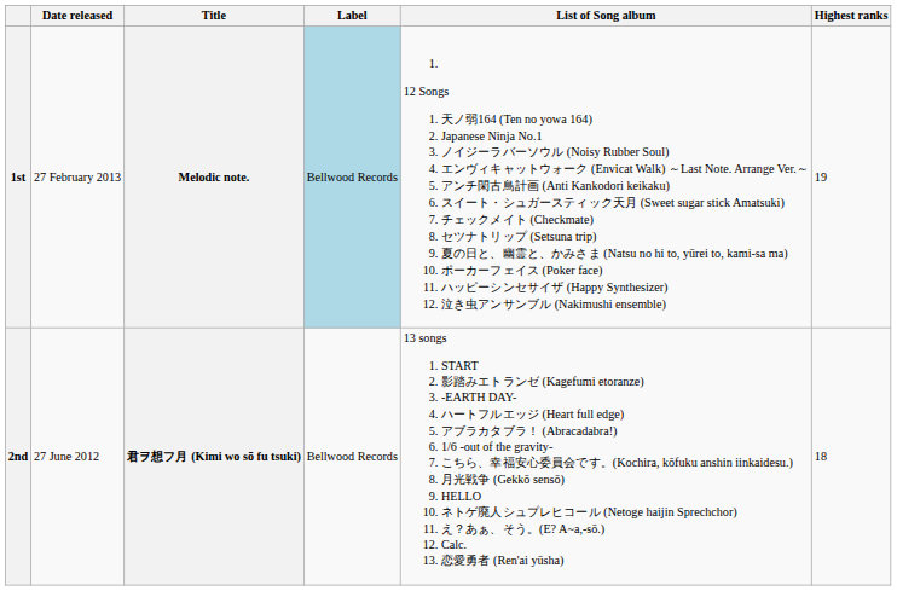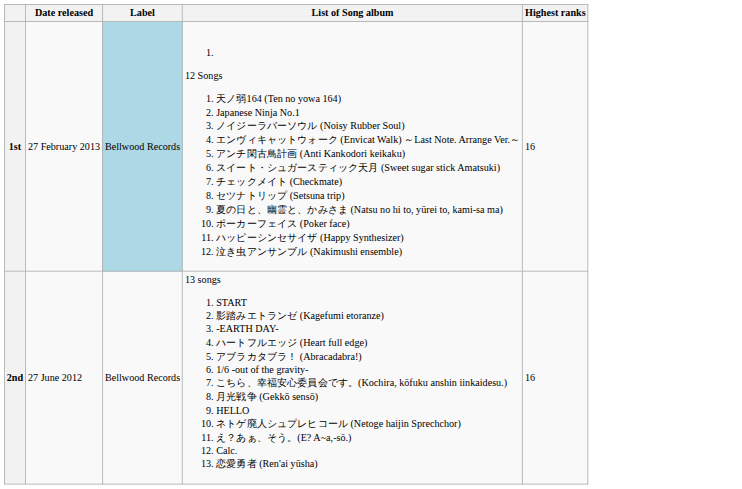- column: Title | Melodic note. | 君ヲ想フ月 (Kimi wo sō fu tsuki)
1st | Highest ranks: 19 -> 16
2nd | Highest ranks: 18 -> 16
